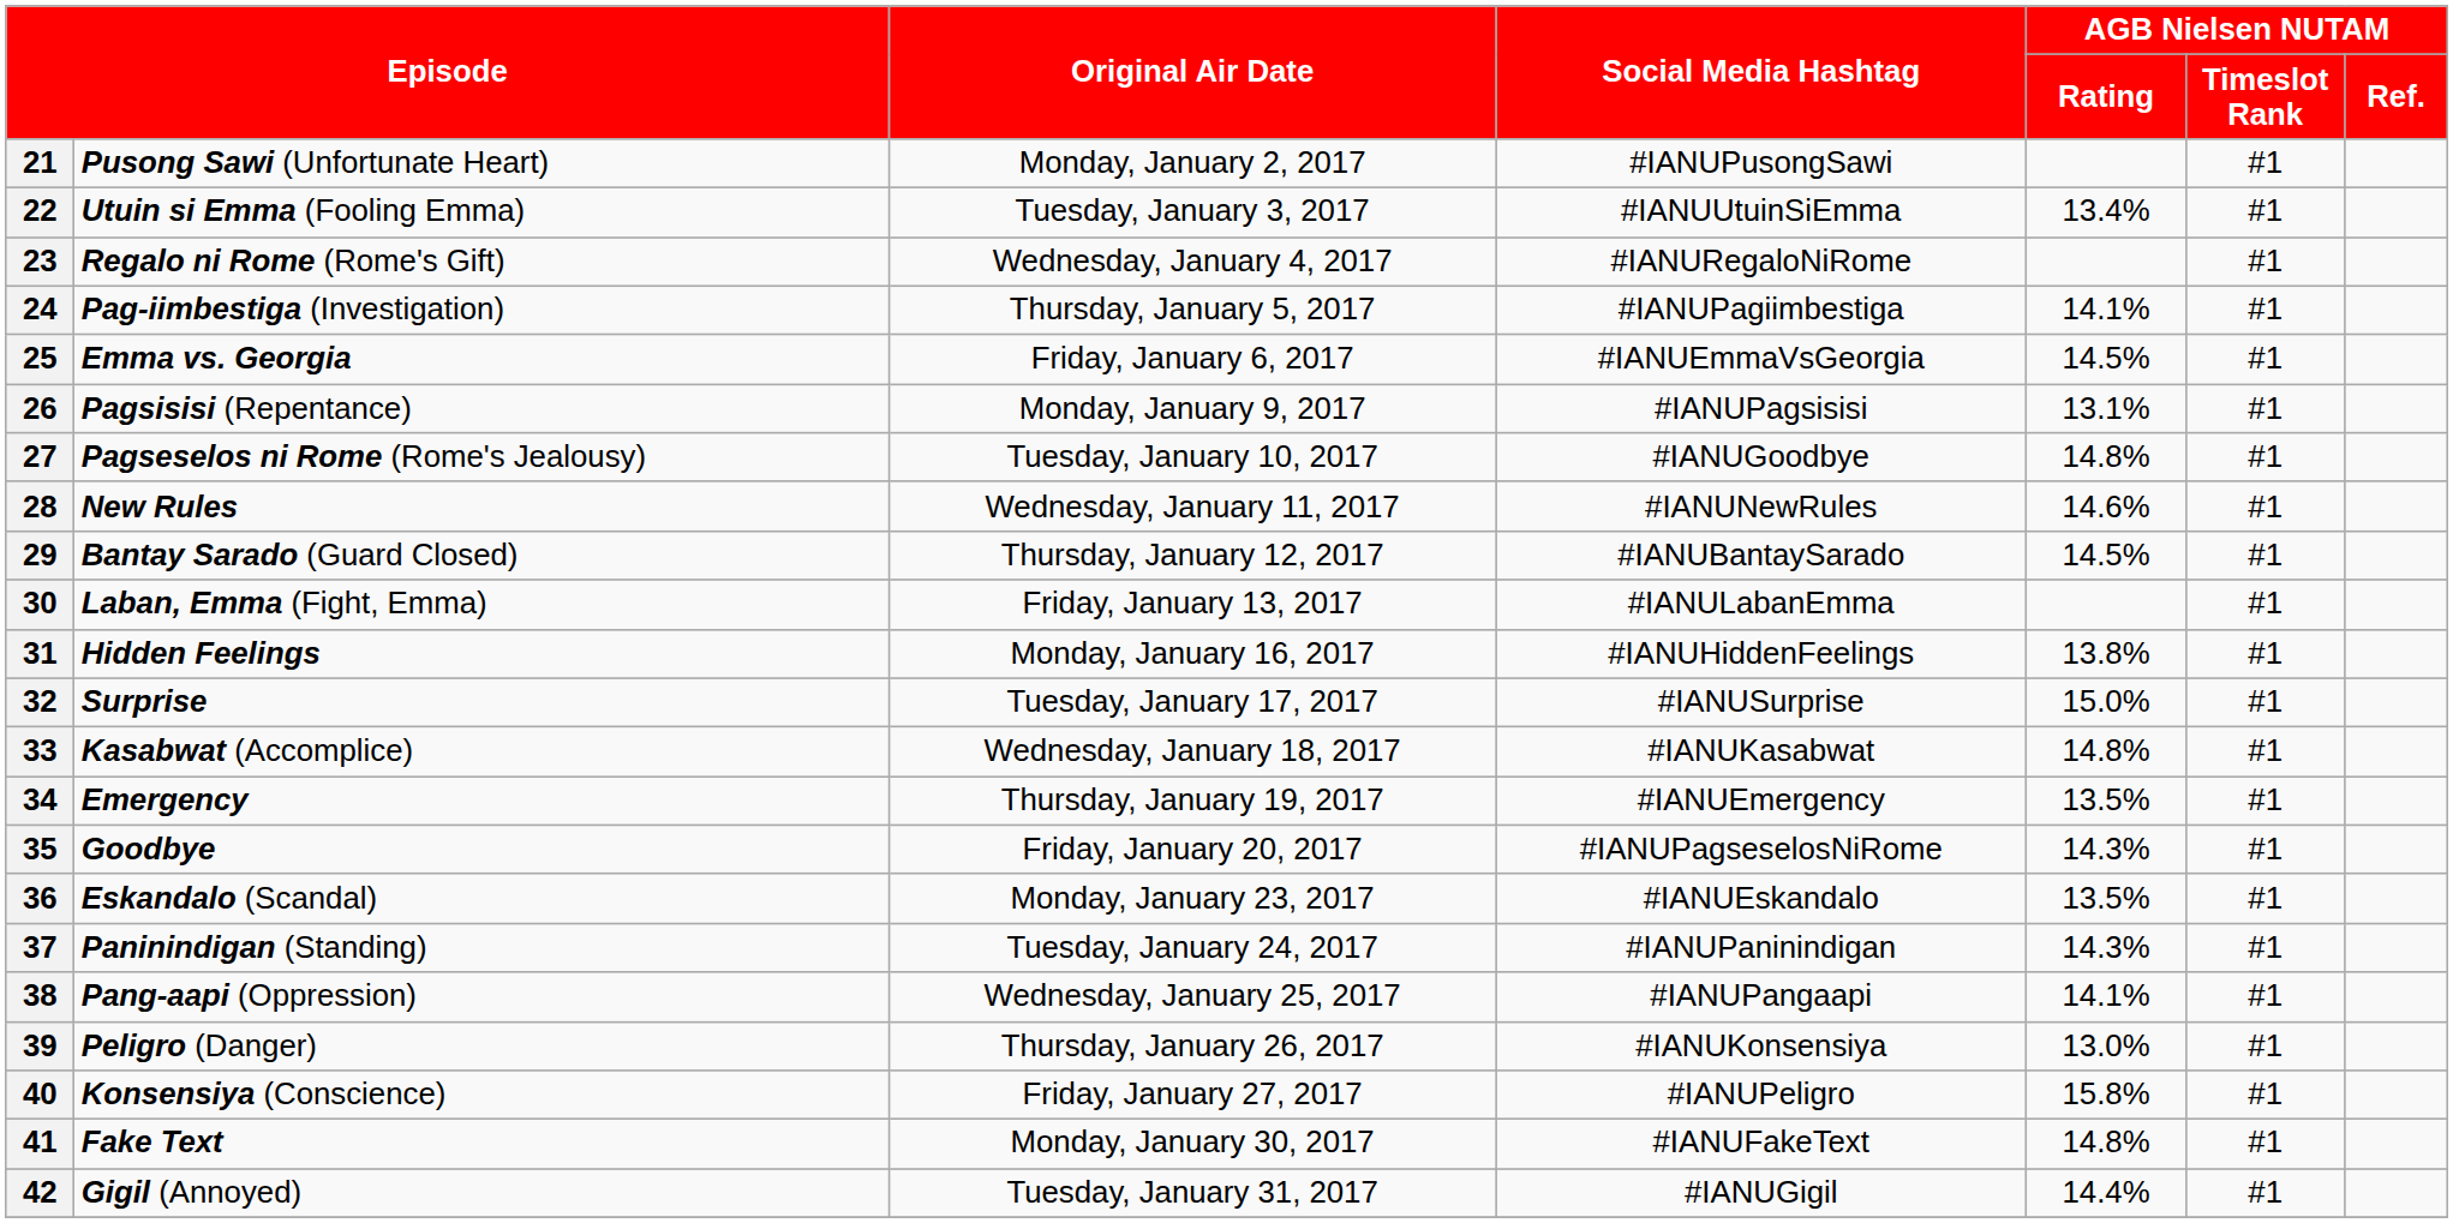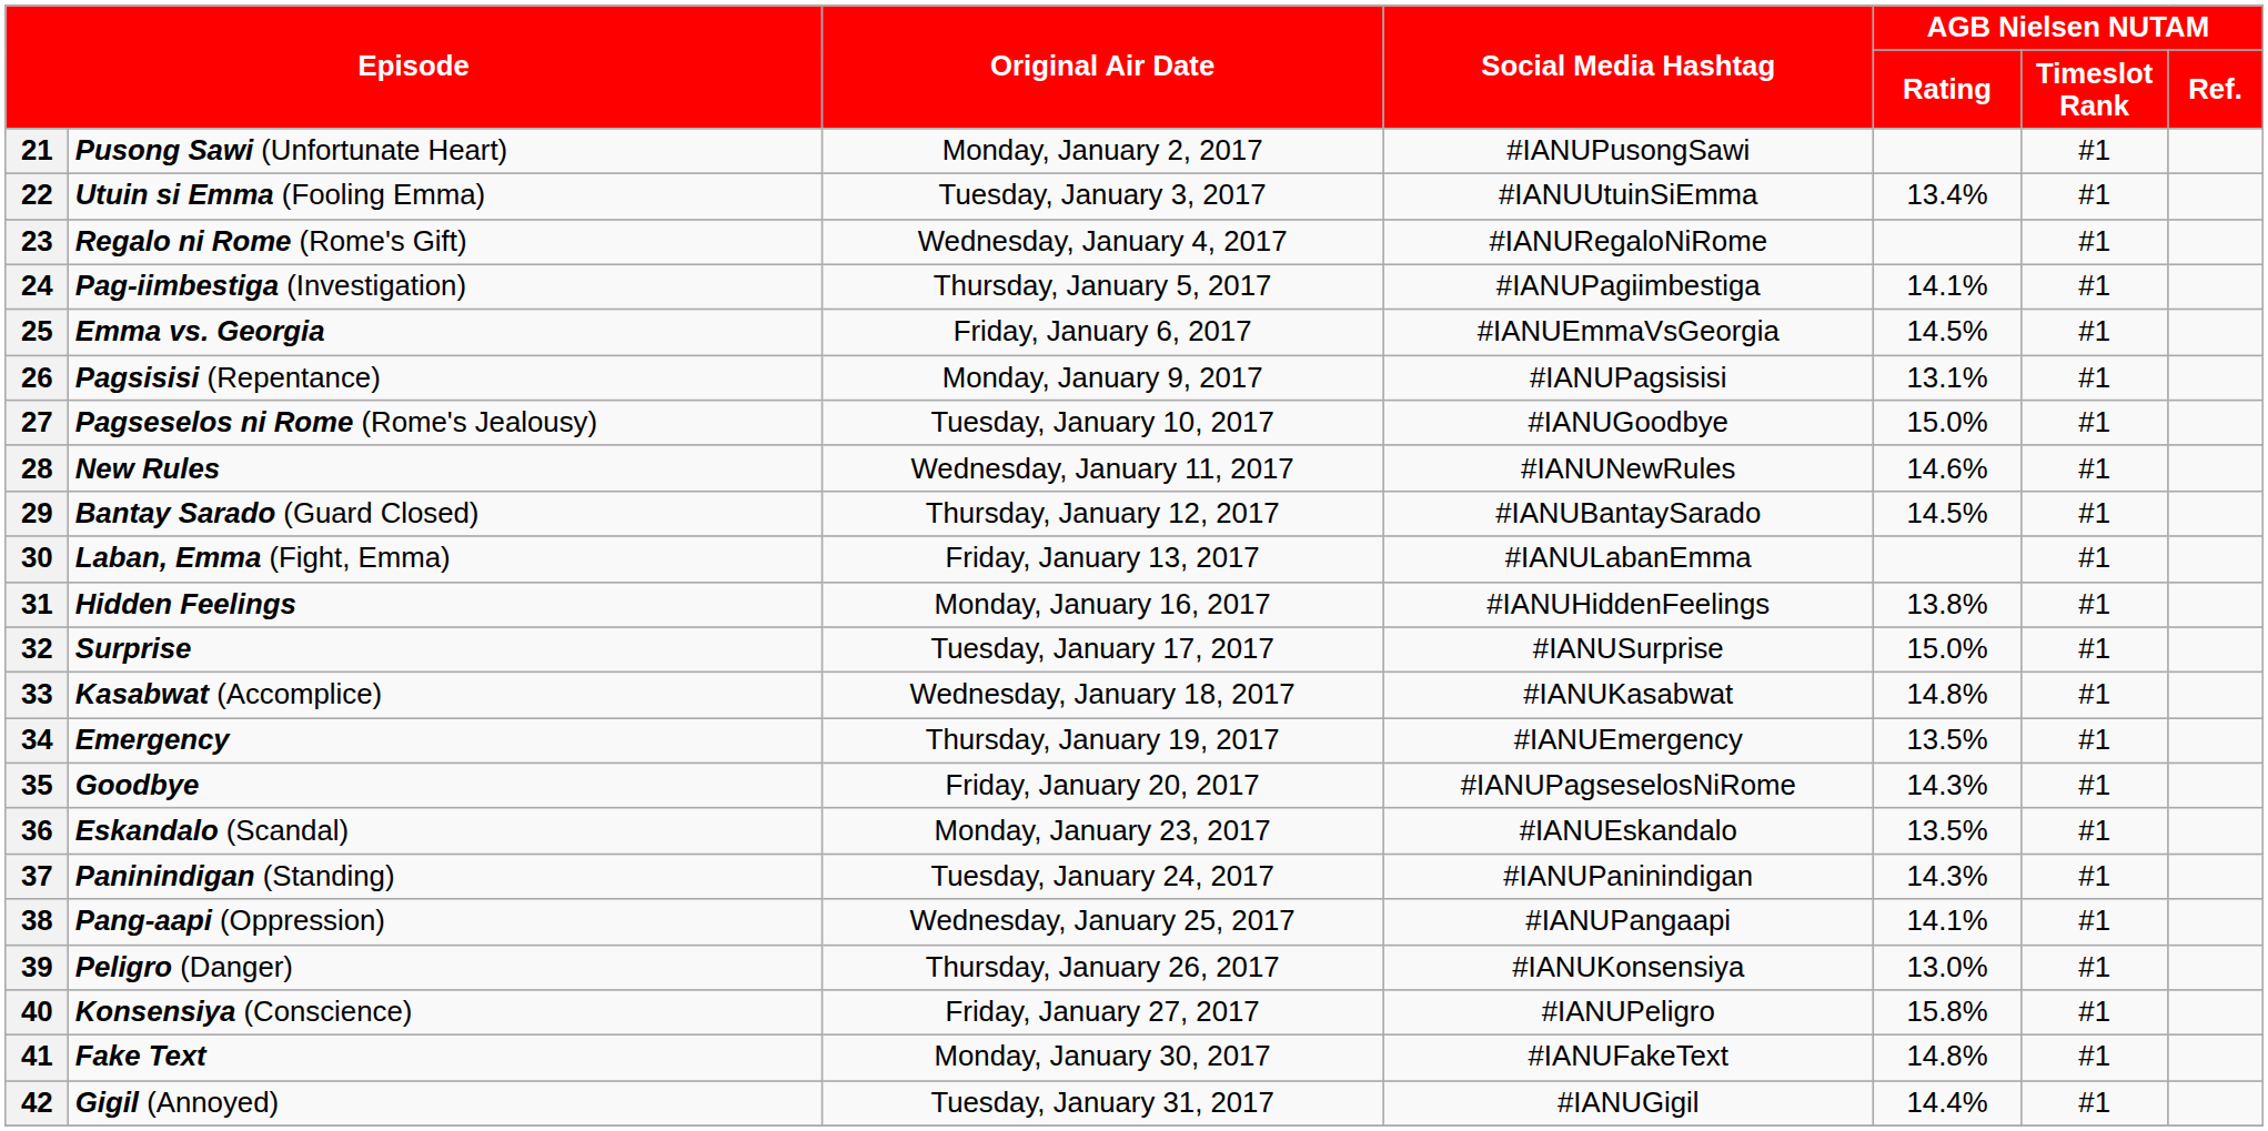27 | AGB Nielsen NUTAM / Rating: 14.8% -> 15.0%
